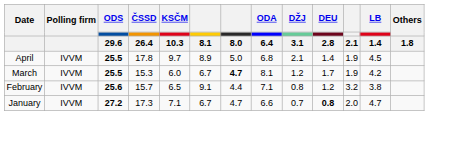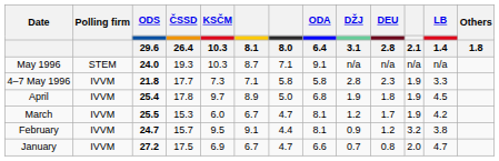+ row: May 1996 | STEM | 24.0 | 19.3 | 10.3 | 8.7 | 7.1 | 9.1 | n/a | n/a | n/a | n/a
+ row: 4–7 May 1996 | IVVM | 21.8 | 17.7 | 7.3 | 7.1 | 5.8 | 5.8 | 2.8 | 2.3 | 1.9 | 3.3
April | ODS / 29.6: 25.5 -> 25.4
April | DŽJ / 3.1: 2.1 -> 1.9
April | DEU / 2.8: 1.4 -> 1.8
March | 8.0: bold -> normal
February | ODS / 29.6: 25.6 -> 24.7
February | KSČM / 10.3: 6.5 -> 9.5
February | ODA / 6.4: 7.1 -> 8.1
February | DŽJ / 3.1: 0.8 -> 0.9
January | ČSSD / 26.4: 17.3 -> 17.5
January | KSČM / 10.3: 7.1 -> 6.9
January | DEU / 2.8: bold -> normal
